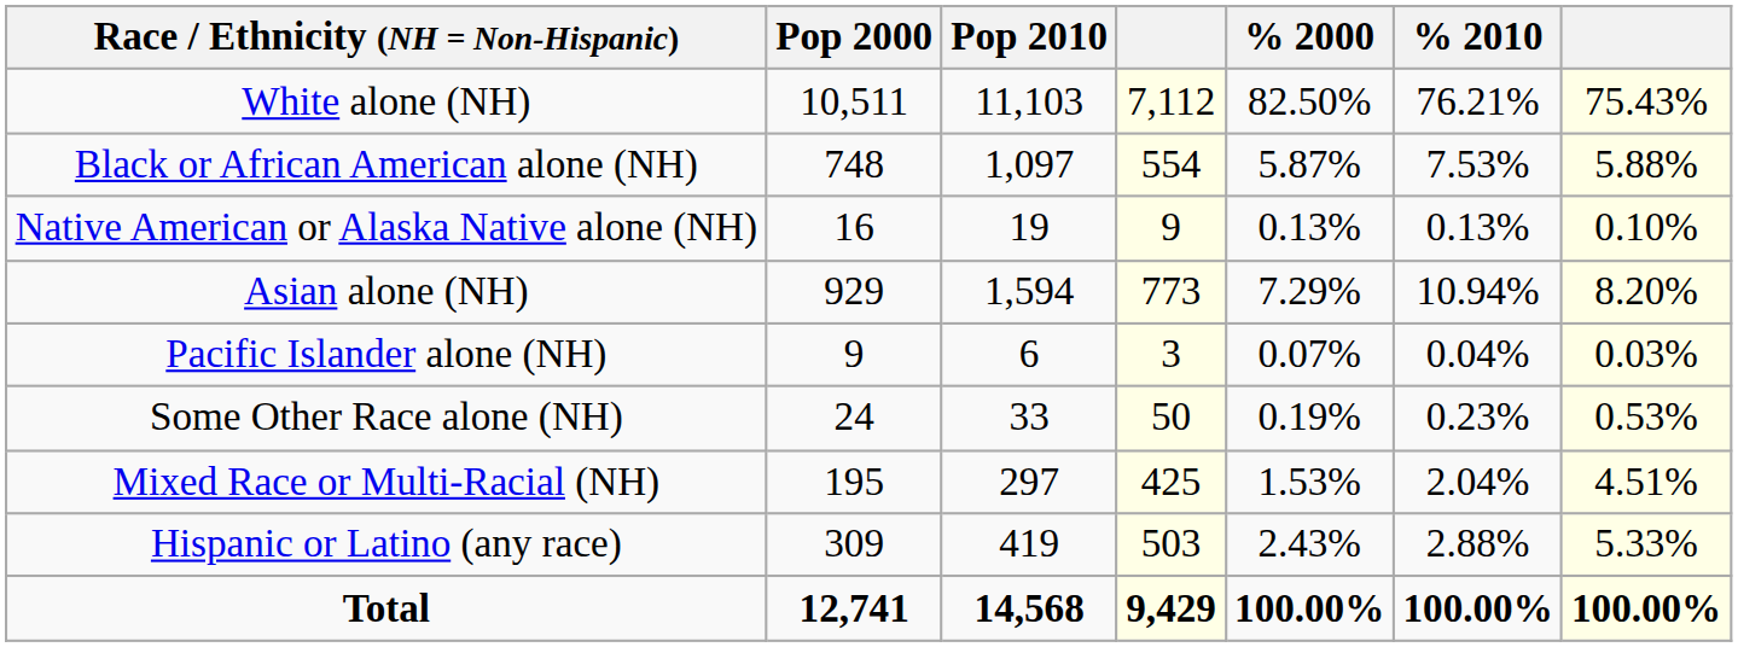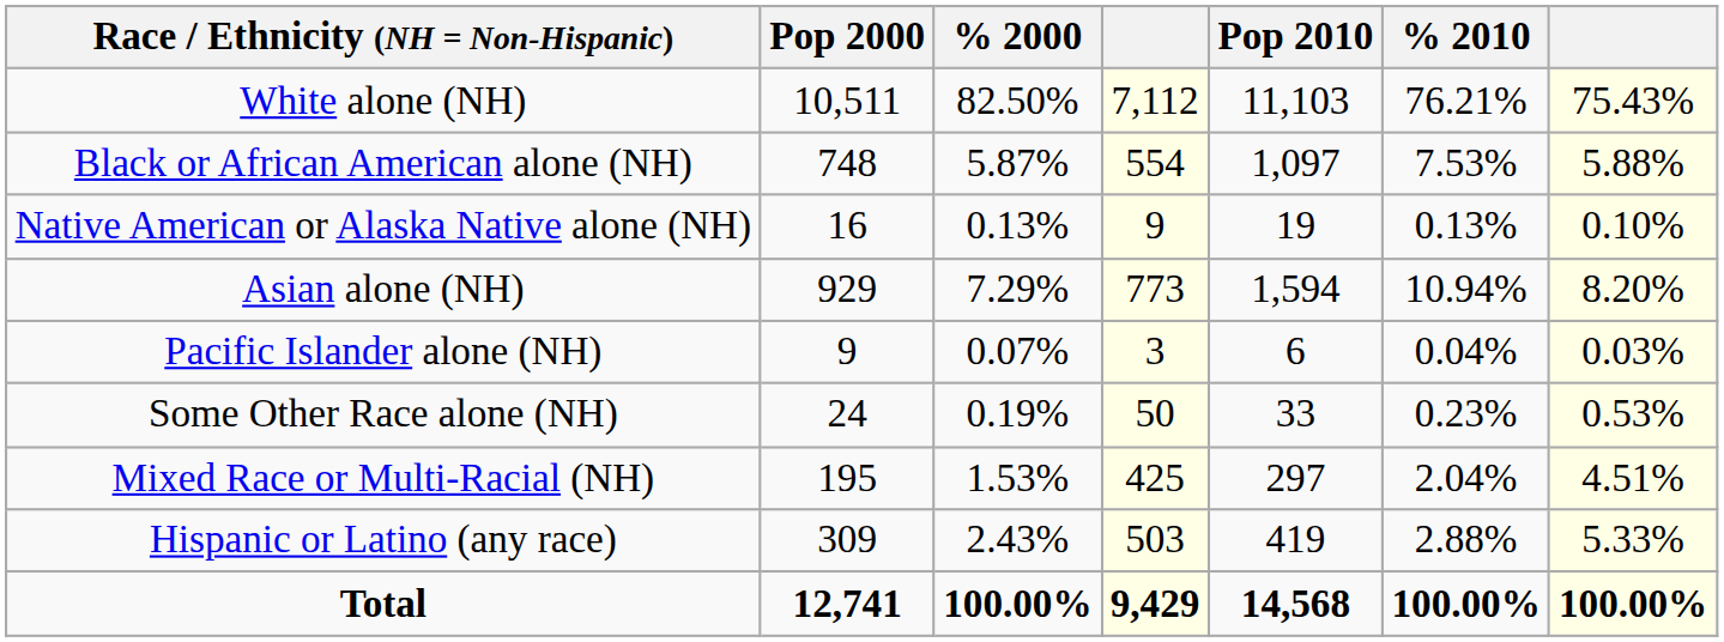columns swapped: Pop 2010 <-> % 2000
